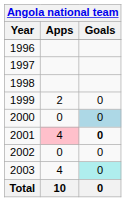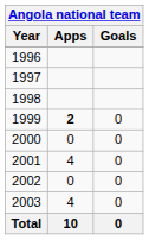1999 | Apps: normal -> bold
2000 | Goals: lightblue background -> no background
2001 | Apps: pink background -> no background
2001 | Goals: bold -> normal
2003 | Goals: paleturquoise background -> no background
